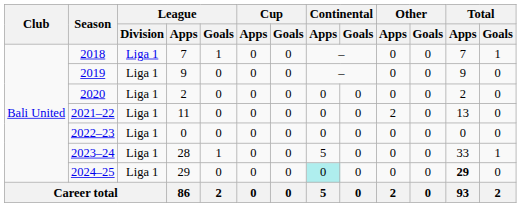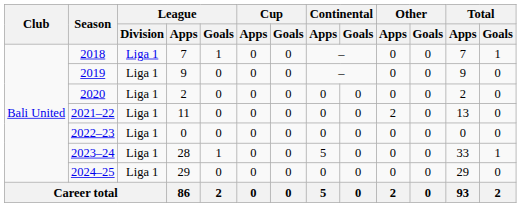2024–25 | Continental / Apps: paleturquoise background -> no background
2024–25 | Total / Apps: bold -> normal
